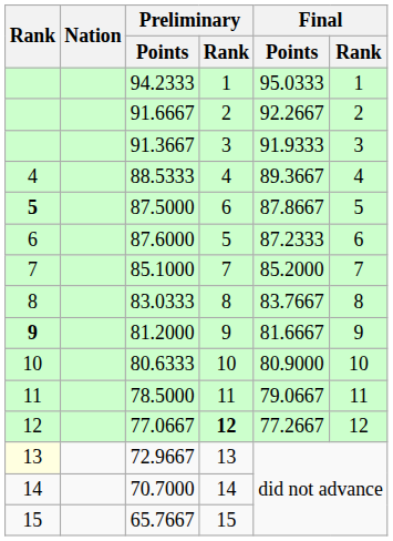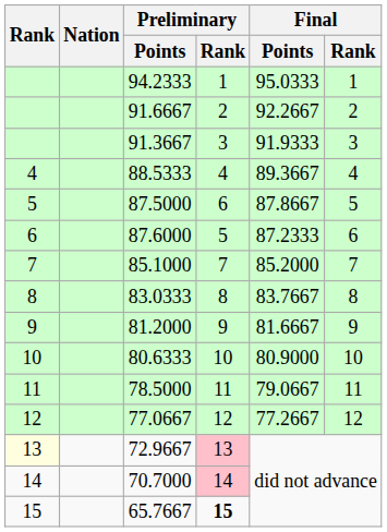87.5000 | Rank: bold -> normal
81.2000 | Rank: bold -> normal
77.0667 | Preliminary / Rank: bold -> normal
72.9667 | Preliminary / Rank: no background -> pink background
70.7000 | Preliminary / Rank: no background -> pink background
65.7667 | Preliminary / Rank: normal -> bold
